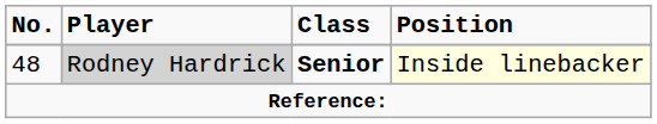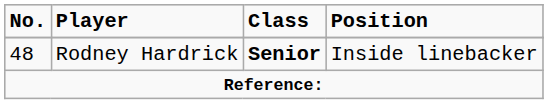48 | column 2: lightgrey background -> no background
48 | column 4: lightyellow background -> no background
